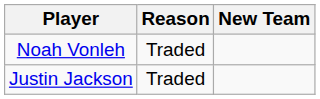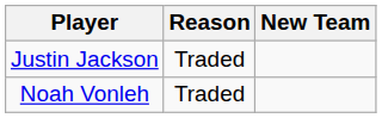rows swapped: Noah Vonleh <-> Justin Jackson
